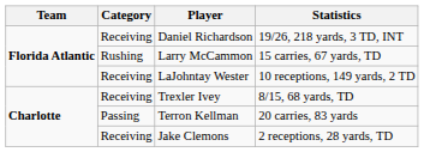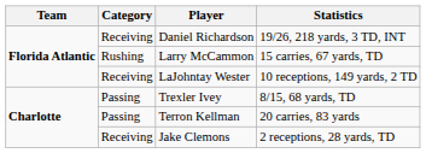Trexler Ivey | Category: Receiving -> Passing
